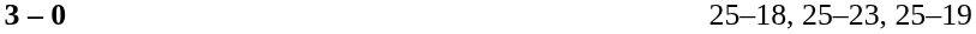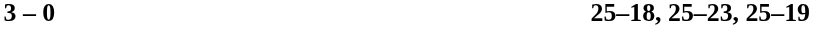row 1 | column 2: normal -> bold
